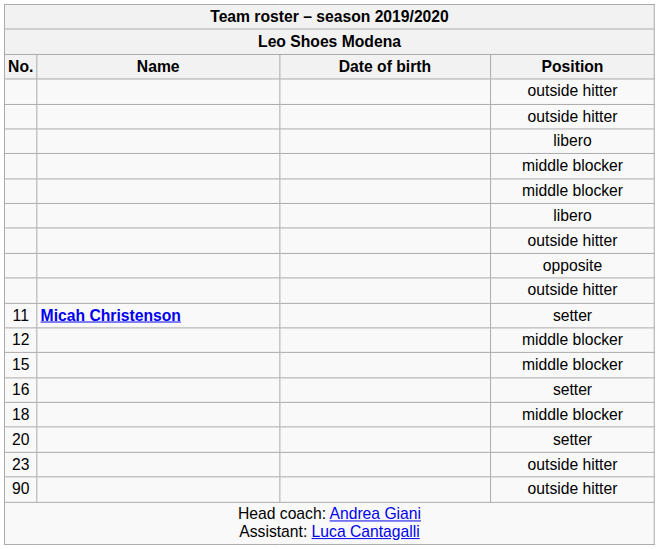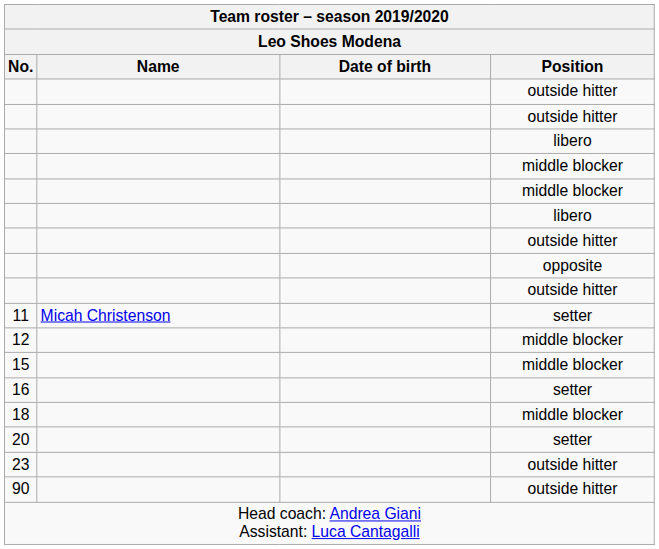11 | Name: bold -> normal
